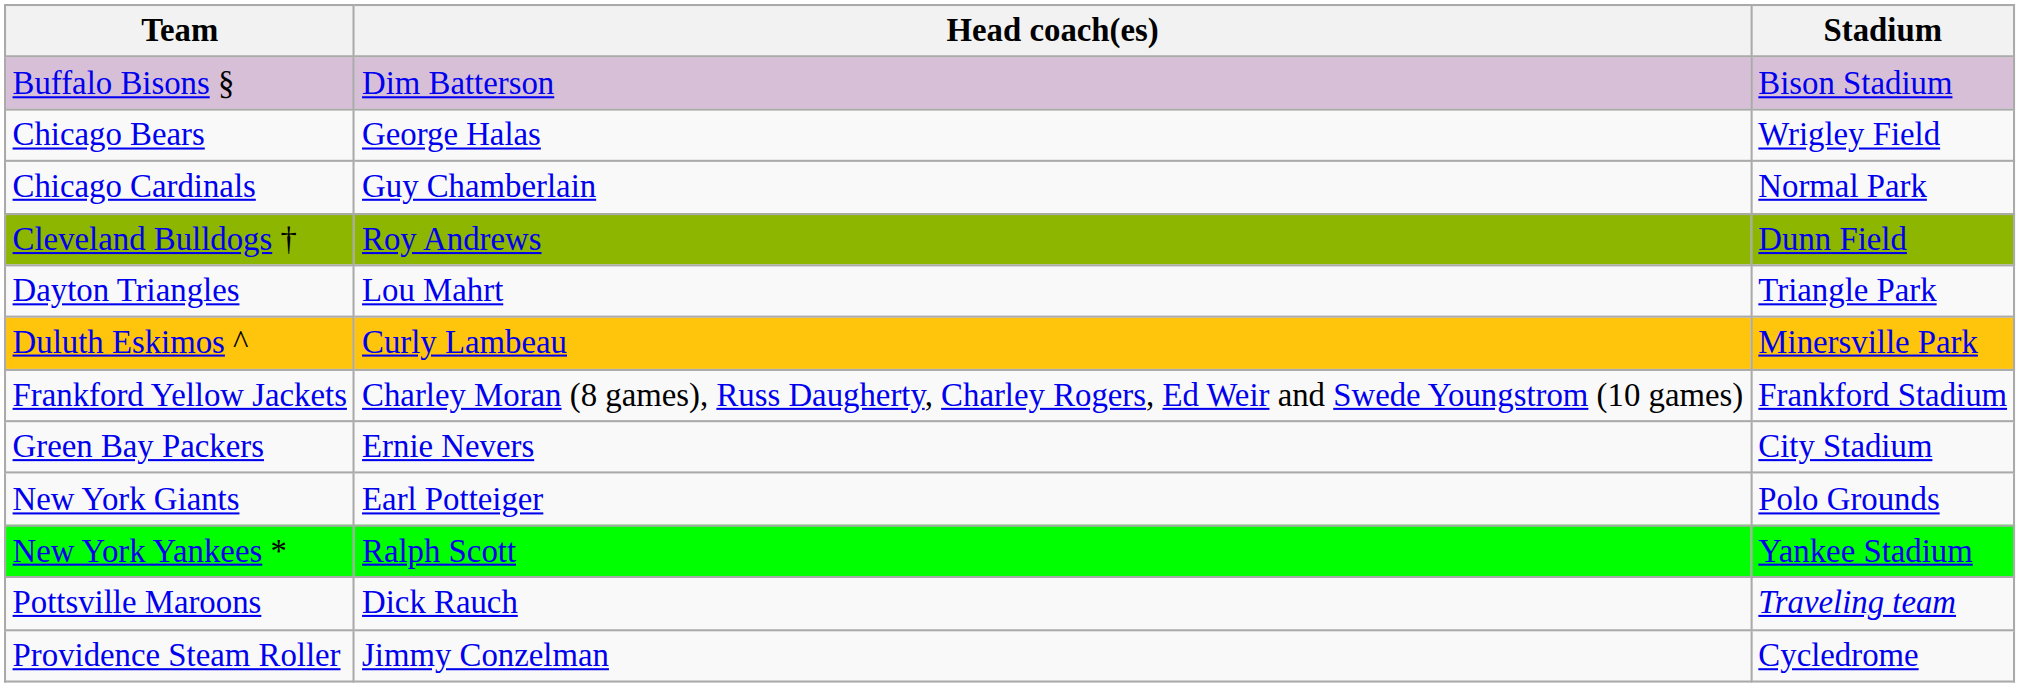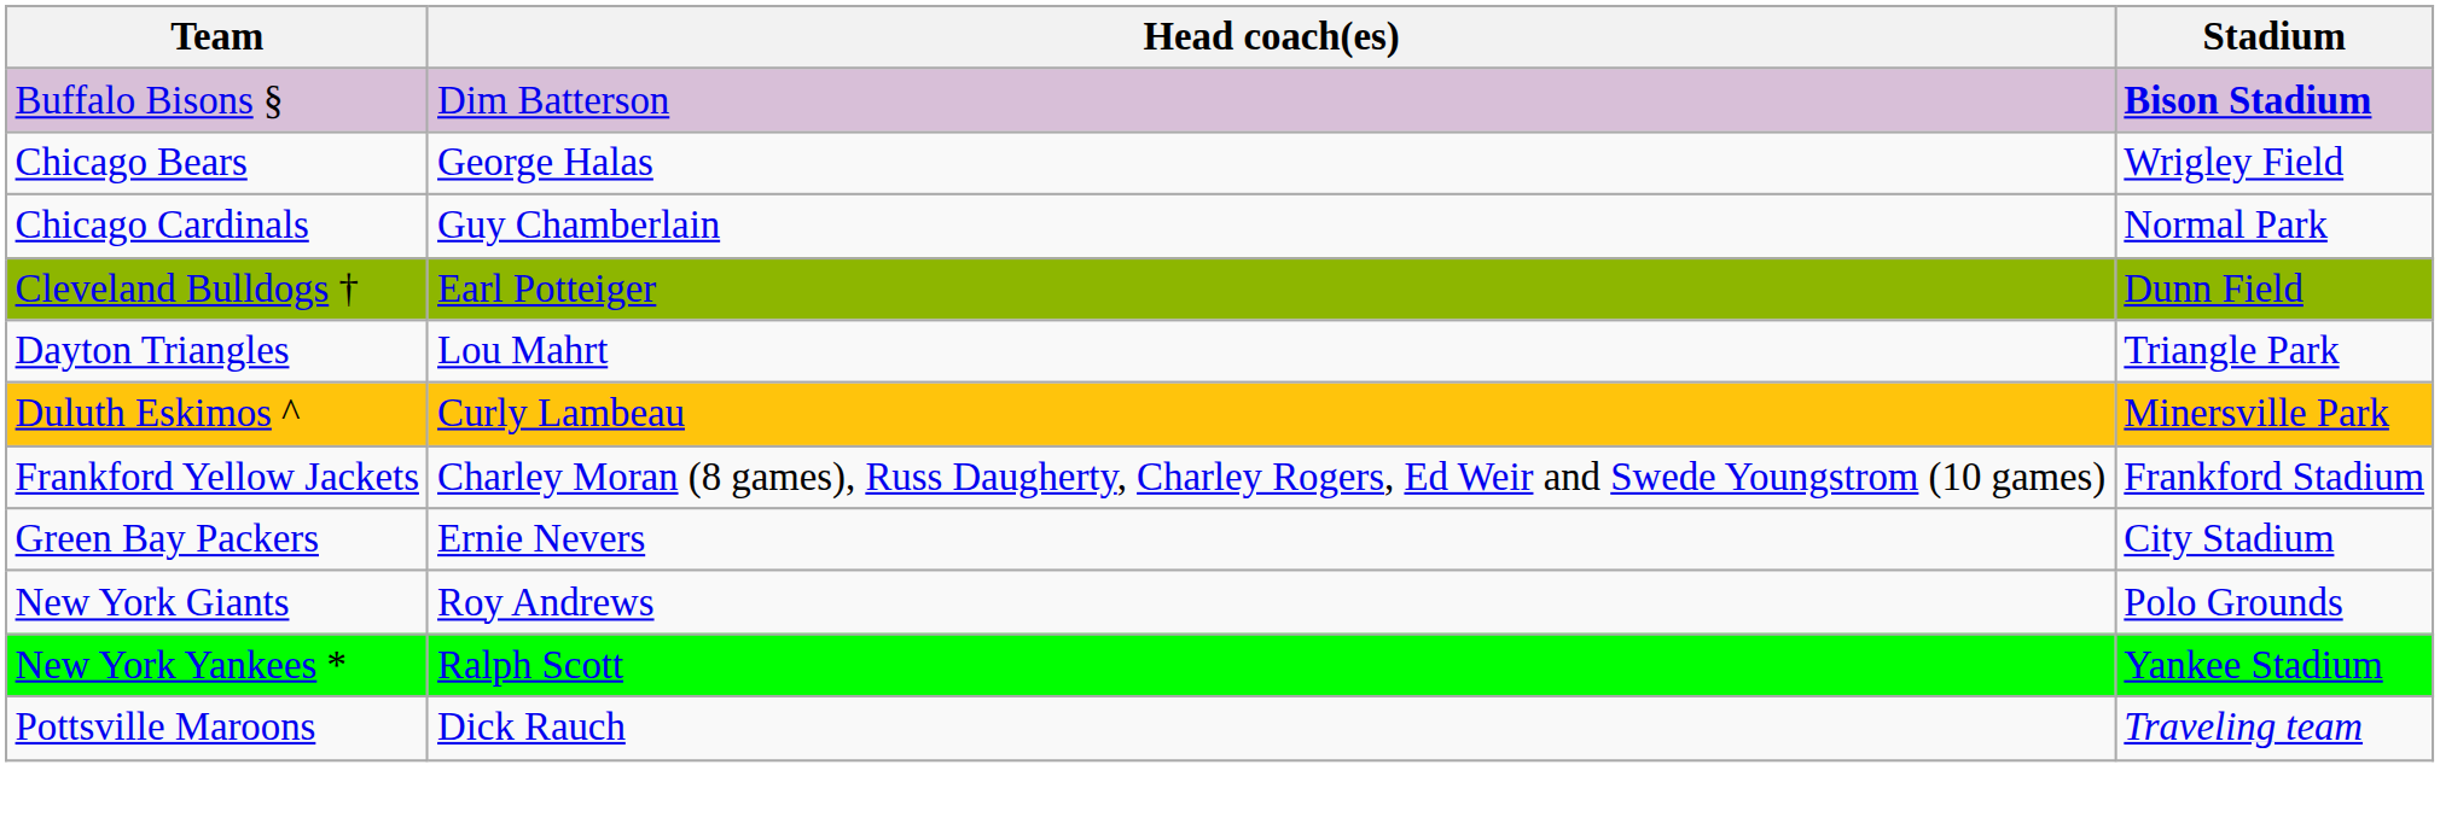Buffalo Bisons § | Stadium: normal -> bold
Cleveland Bulldogs † | Head coach(es): Roy Andrews -> Earl Potteiger
New York Giants | Head coach(es): Earl Potteiger -> Roy Andrews
- row: Providence Steam Roller | Jimmy Conzelman | Cycledrome
